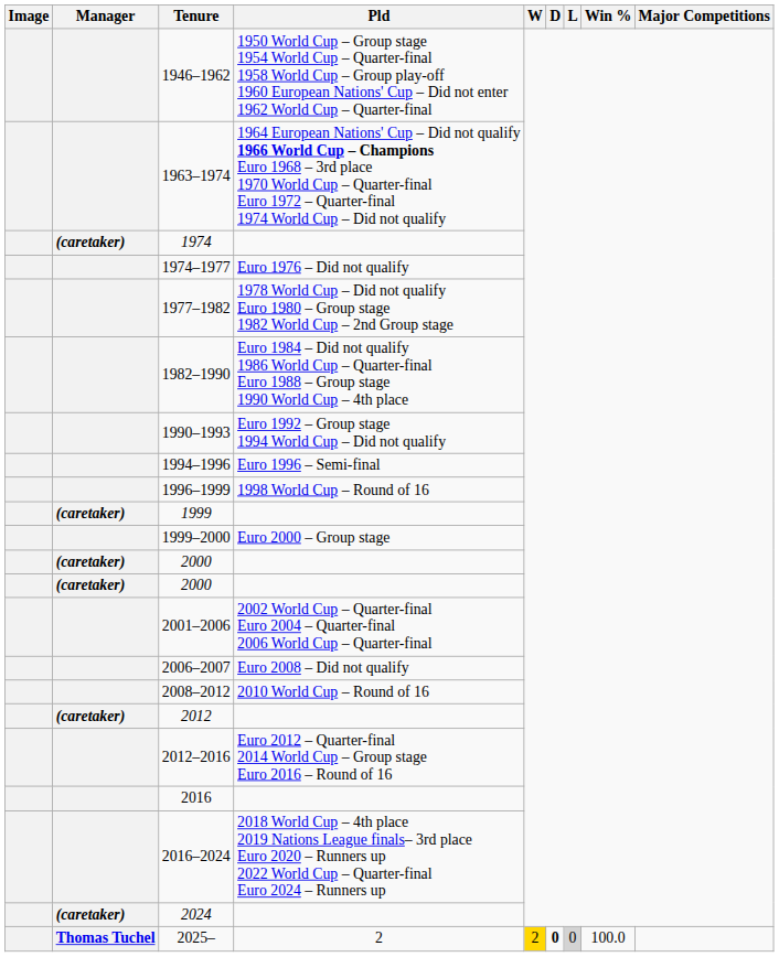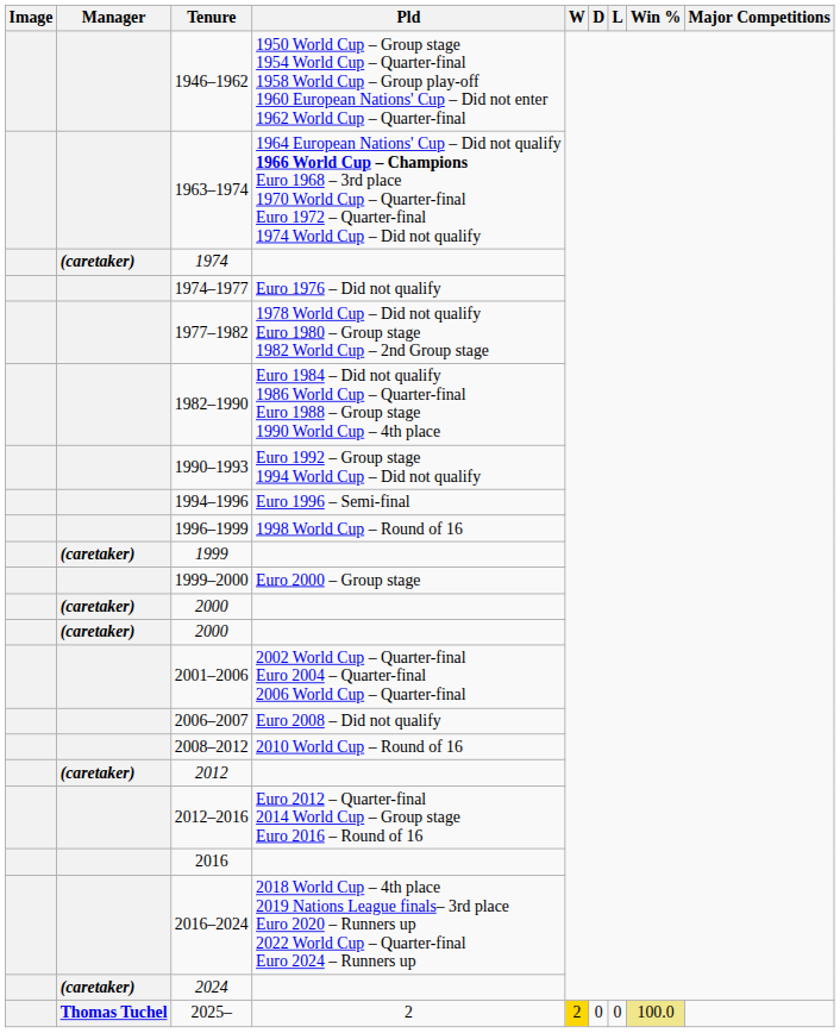2025– | D: bold -> normal
2025– | L: lightgrey background -> no background
2025– | Win %: no background -> khaki background
